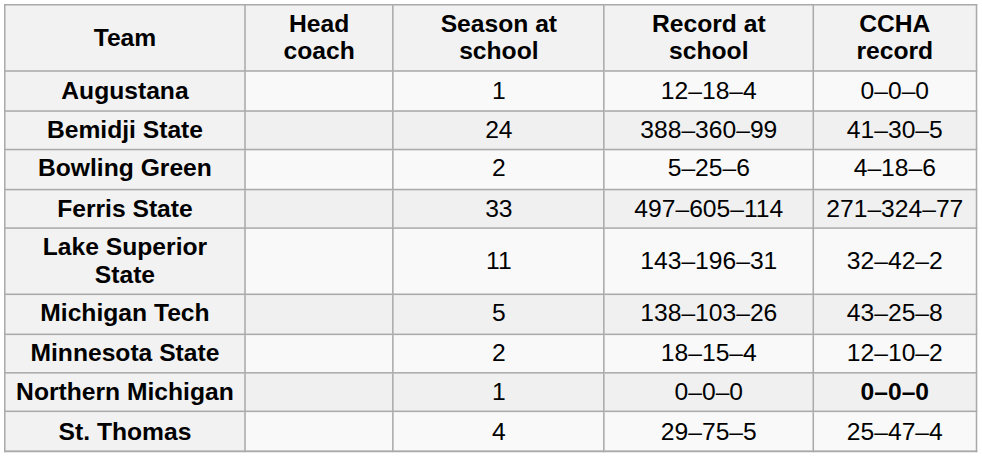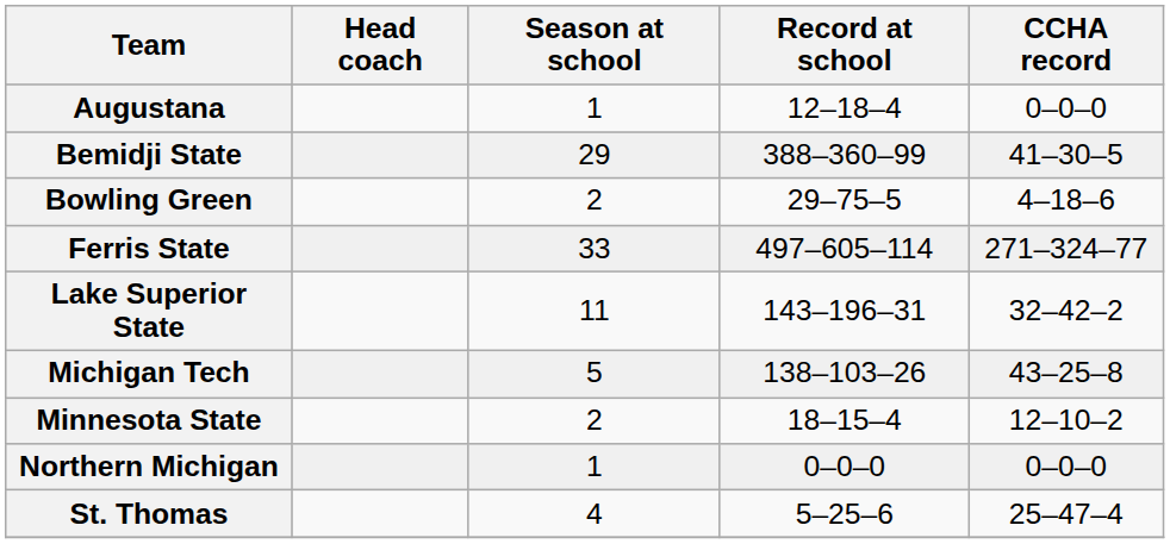Bemidji State | Season at school: 24 -> 29
Bowling Green | Record at school: 5–25–6 -> 29–75–5
Northern Michigan | CCHA record: bold -> normal
St. Thomas | Record at school: 29–75–5 -> 5–25–6
